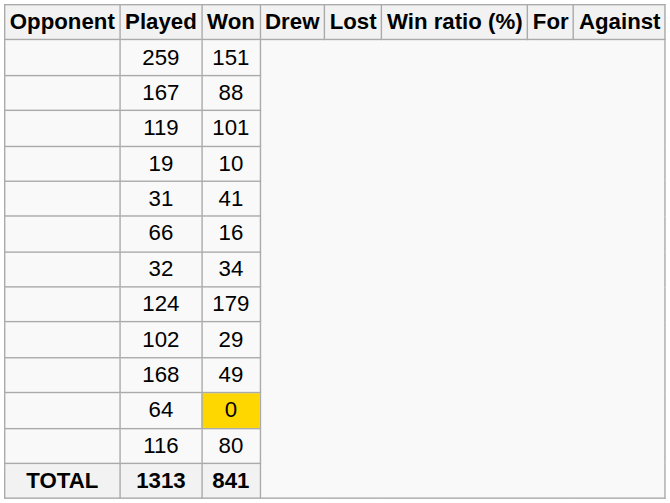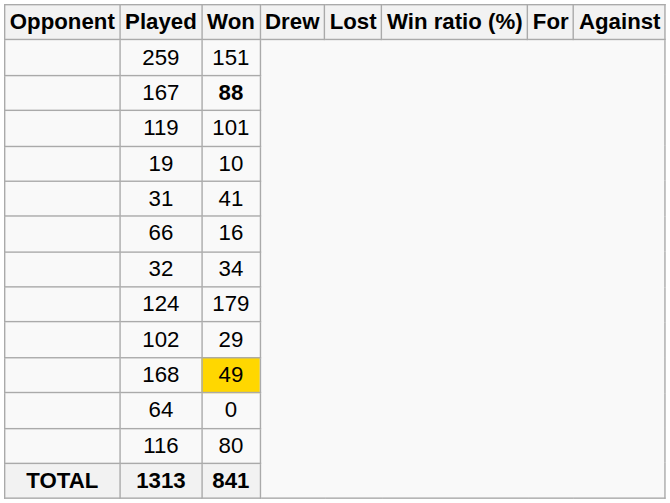167 | Won: normal -> bold
168 | Won: no background -> gold background
64 | Won: gold background -> no background
